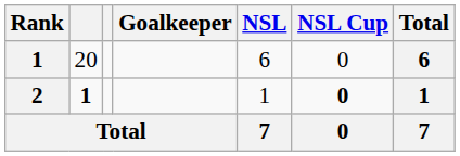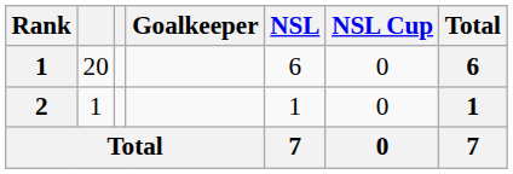2 | column 2: bold -> normal
2 | NSL Cup: bold -> normal
